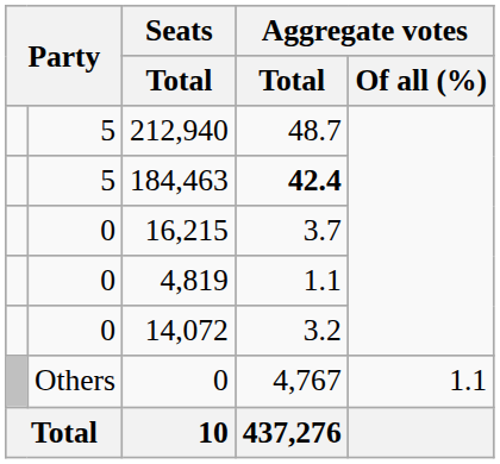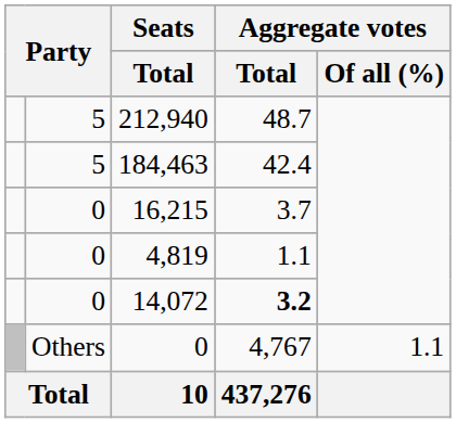184,463 | Aggregate votes / Total: bold -> normal
14,072 | Aggregate votes / Total: normal -> bold
